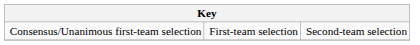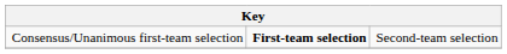Consensus/Unanimous first-team selection | column 2: normal -> bold
